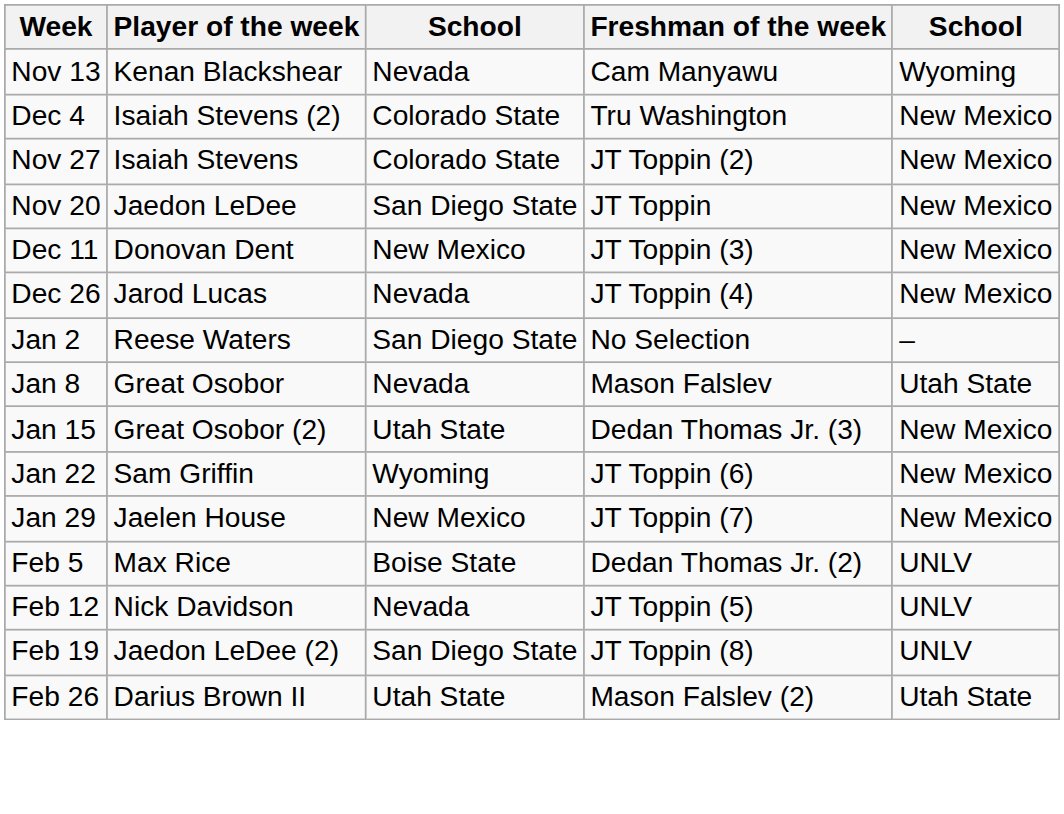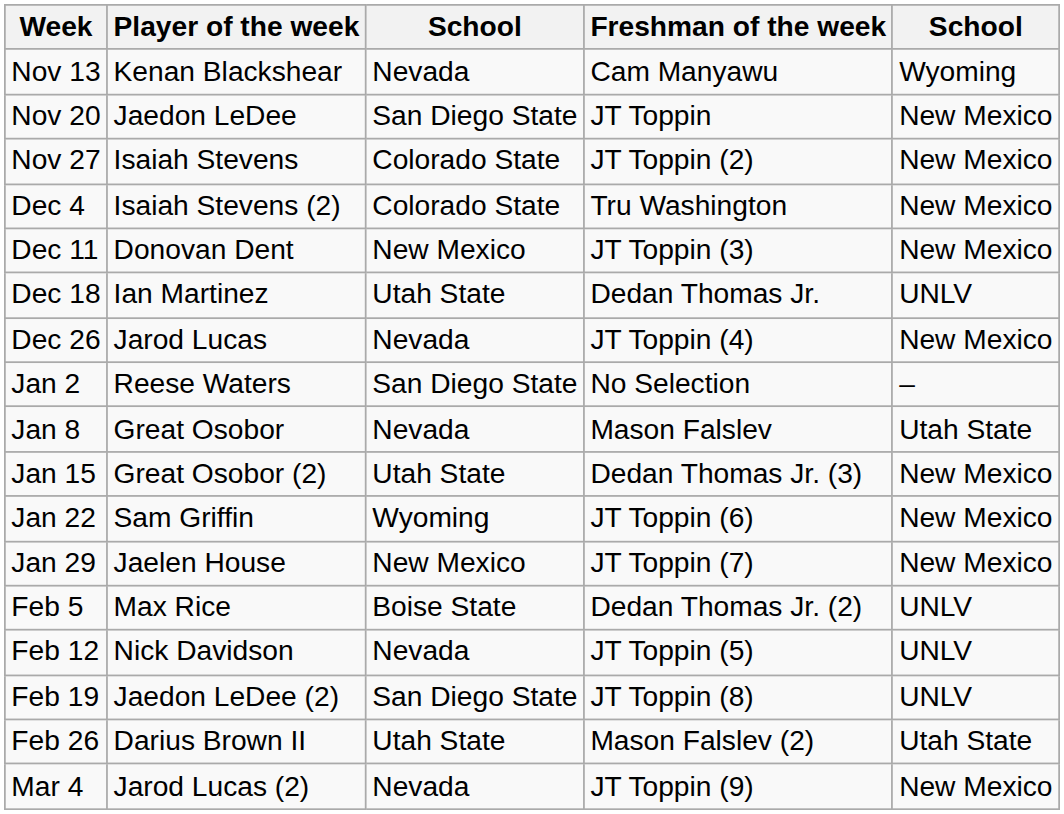rows swapped: Nov 20 <-> Dec 4
+ row: Dec 18 | Ian Martinez | Utah State | Dedan Thomas Jr. | UNLV
+ row: Mar 4 | Jarod Lucas (2) | Nevada | JT Toppin (9) | New Mexico
